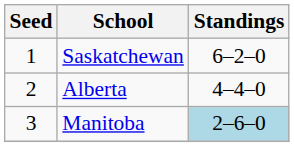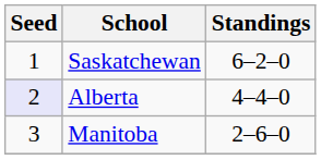Alberta | Seed: no background -> lavender background
Manitoba | Standings: lightblue background -> no background
